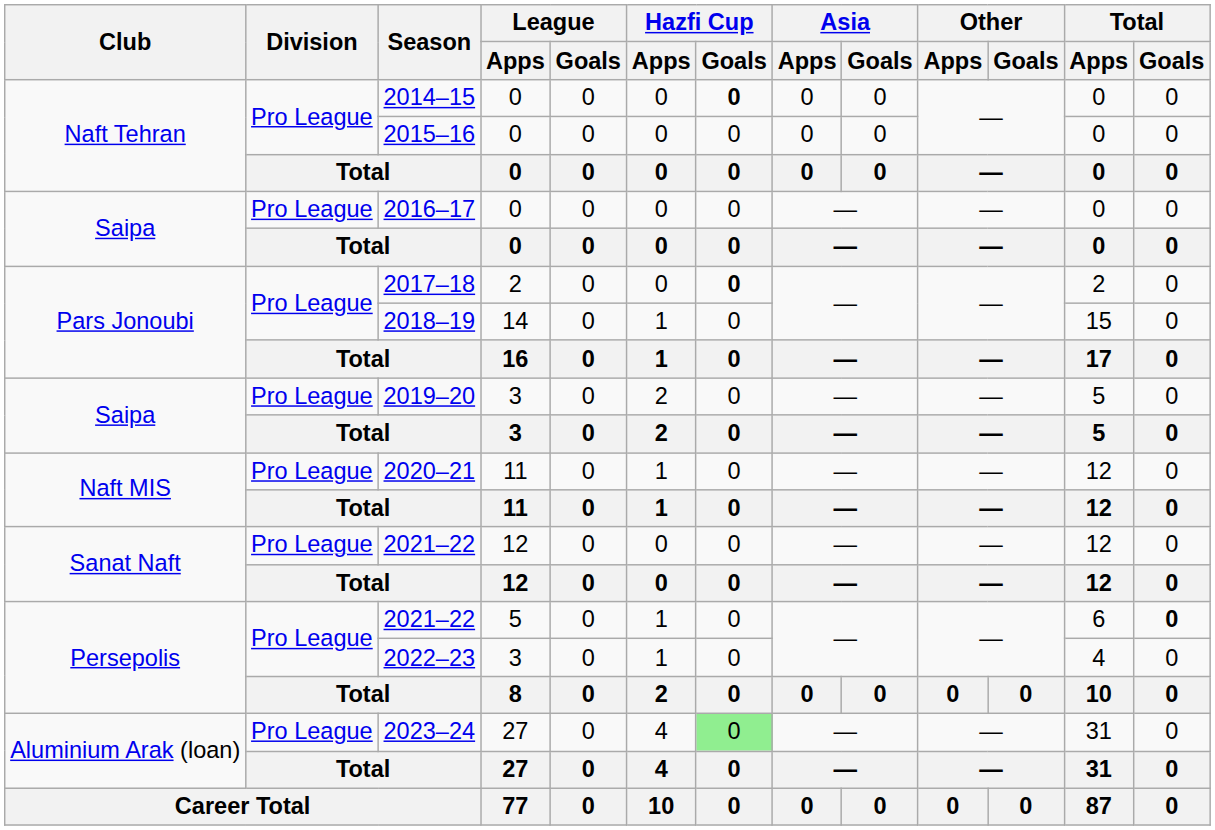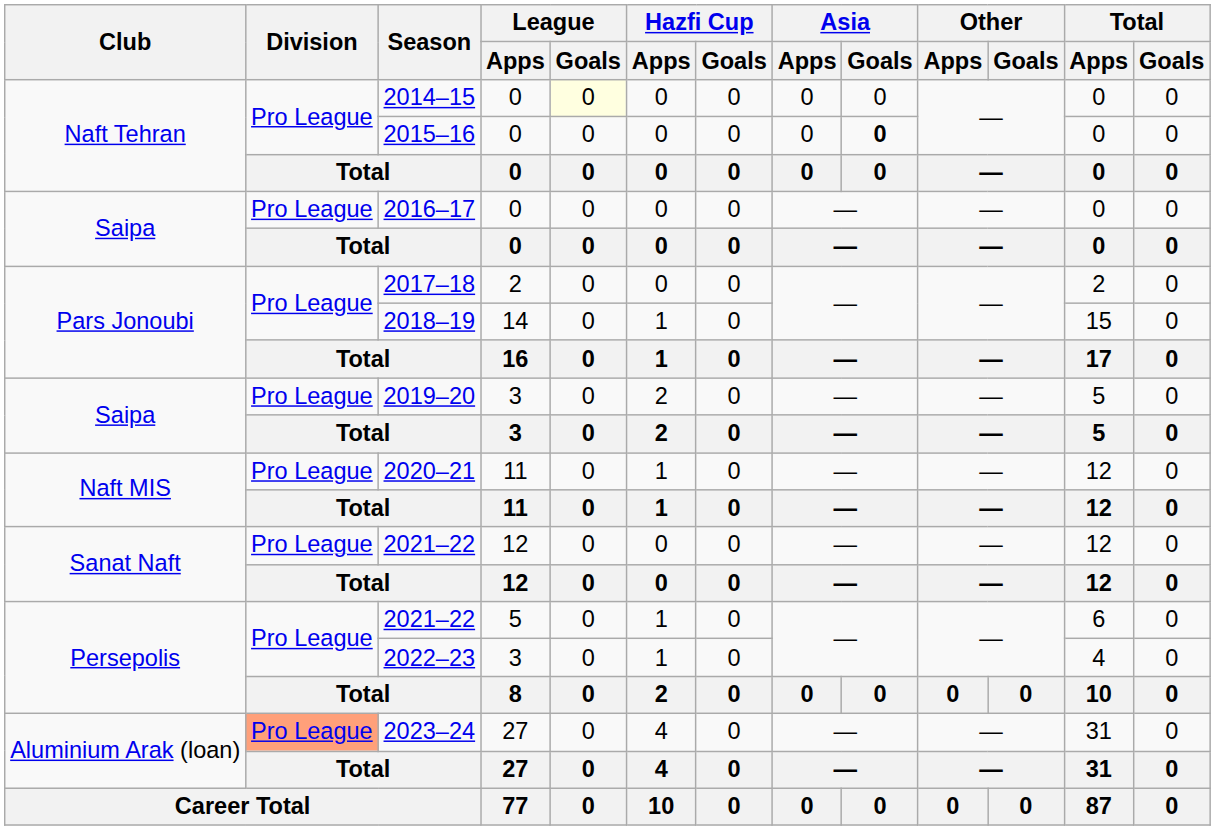2014–15 | League / Goals: no background -> lightyellow background
2014–15 | Hazfi Cup / Goals: bold -> normal
2015–16 | Asia / Goals: normal -> bold
2017–18 | Hazfi Cup / Goals: bold -> normal
2021–22 / 5 | Total / Goals: bold -> normal
2023–24 | Division: no background -> lightsalmon background
2023–24 | Hazfi Cup / Goals: lightgreen background -> no background
